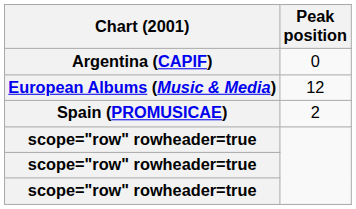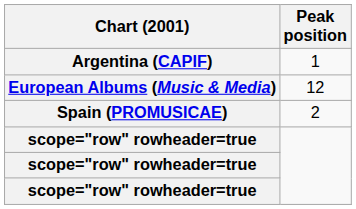Argentina (CAPIF) | Peak position: 0 -> 1
